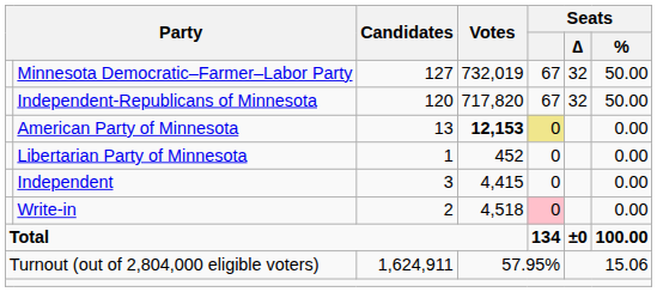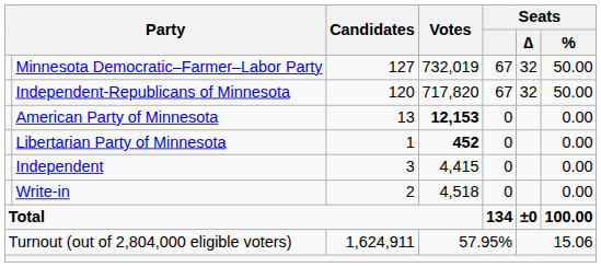American Party of Minnesota | Seats: khaki background -> no background
Libertarian Party of Minnesota | Votes: normal -> bold
Write-in | Seats: pink background -> no background
